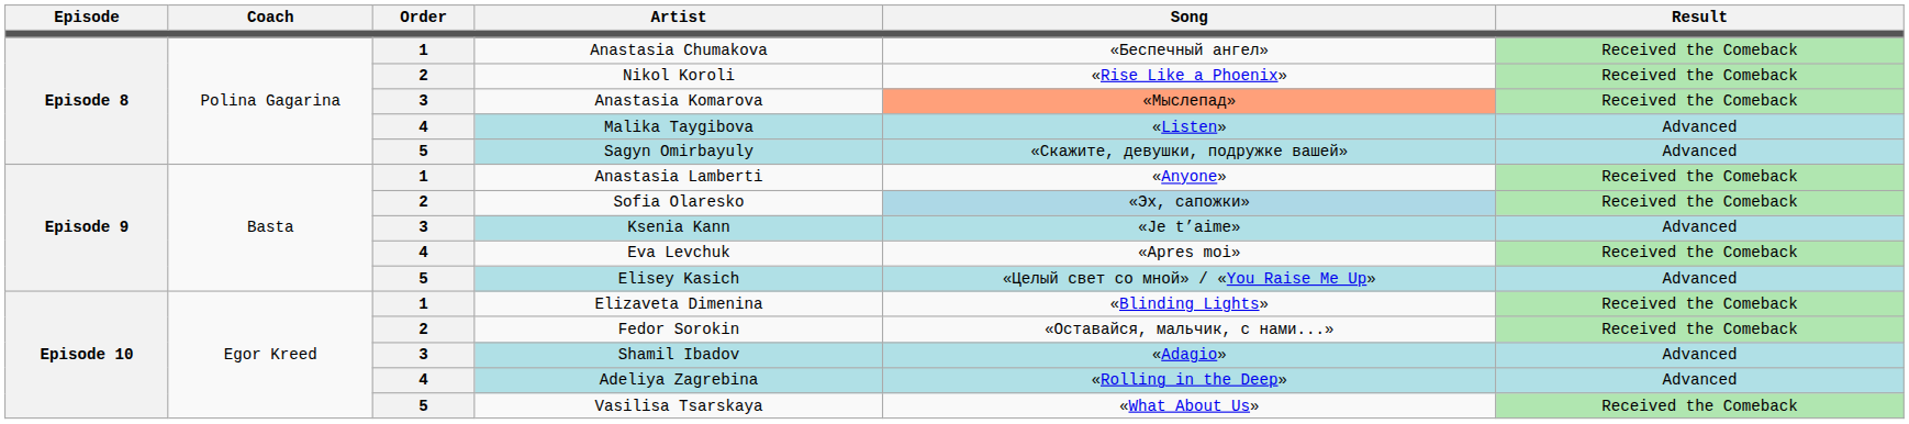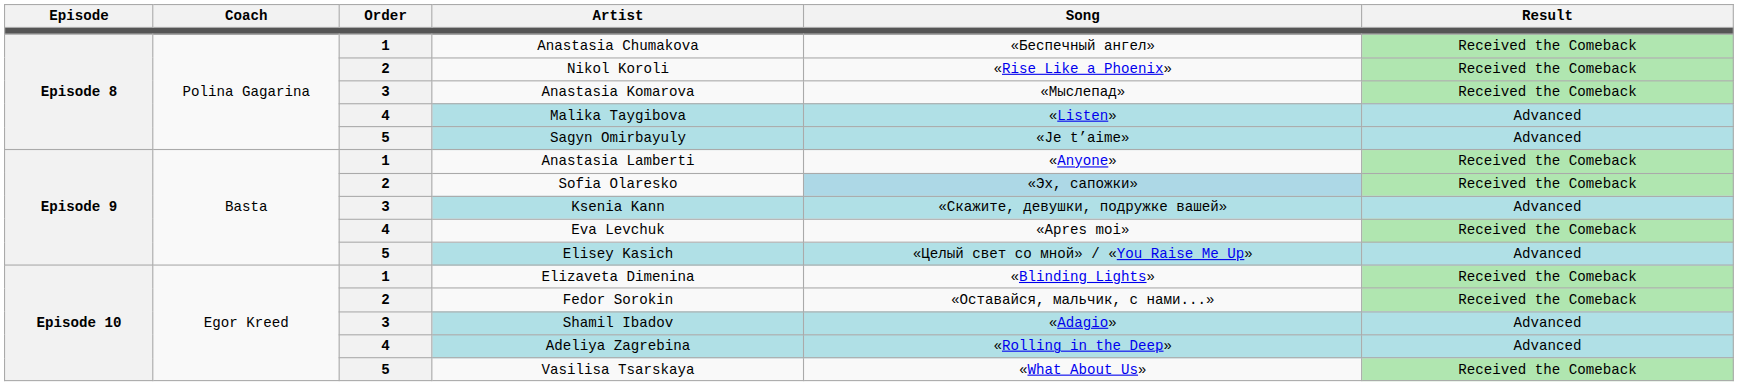Anastasia Komarova | Song: lightsalmon background -> no background
Sagyn Omirbayuly | Song: «Скажите, девушки, подружке вашей» -> «Je t’aime»
Ksenia Kann | Song: «Je t’aime» -> «Скажите, девушки, подружке вашей»
